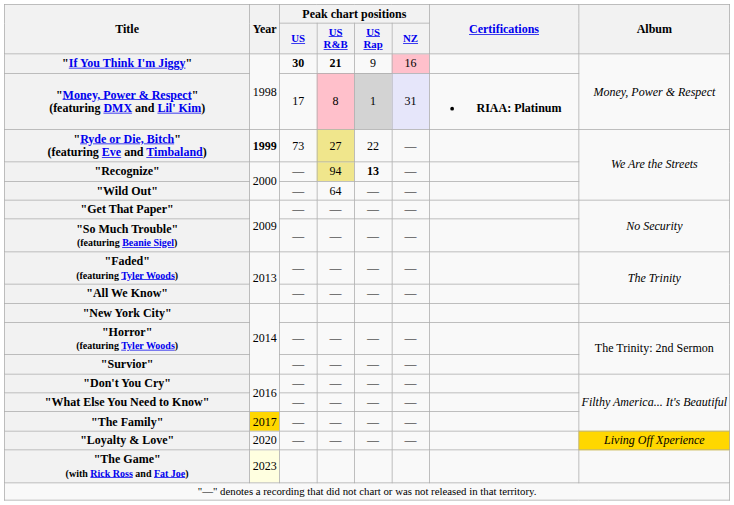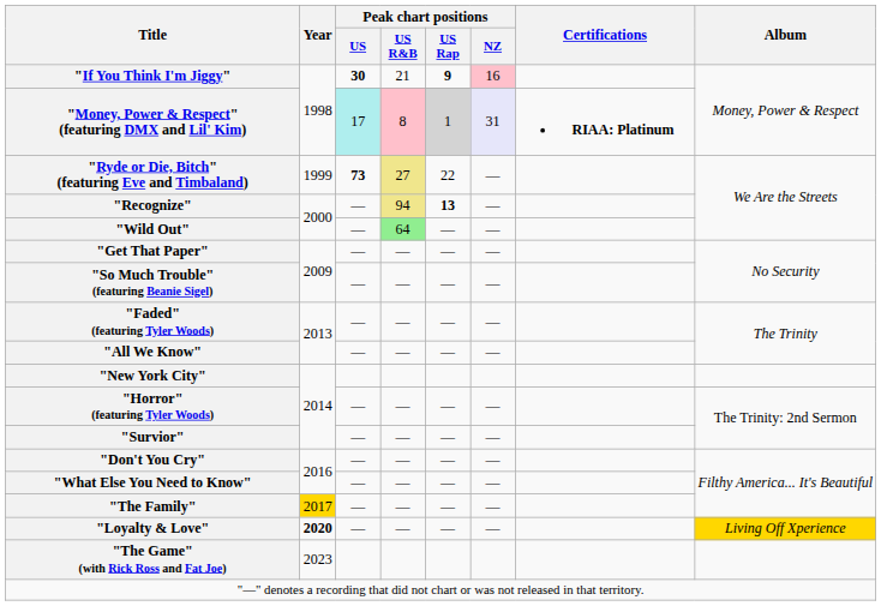"If You Think I'm Jiggy" | Peak chart positions / US R&B: bold -> normal
"If You Think I'm Jiggy" | Peak chart positions / US Rap: normal -> bold
"Money, Power & Respect" (featuring DMX and Lil' Kim) | Peak chart positions / US: no background -> paleturquoise background
"Ryde or Die, Bitch" (featuring Eve and Timbaland) | Year: bold -> normal
"Ryde or Die, Bitch" (featuring Eve and Timbaland) | Peak chart positions / US: normal -> bold
"Wild Out" | Peak chart positions / US R&B: no background -> lightgreen background
"Loyalty & Love" | Year: normal -> bold
"The Game" (with Rick Ross and Fat Joe) | Year: lightyellow background -> no background
